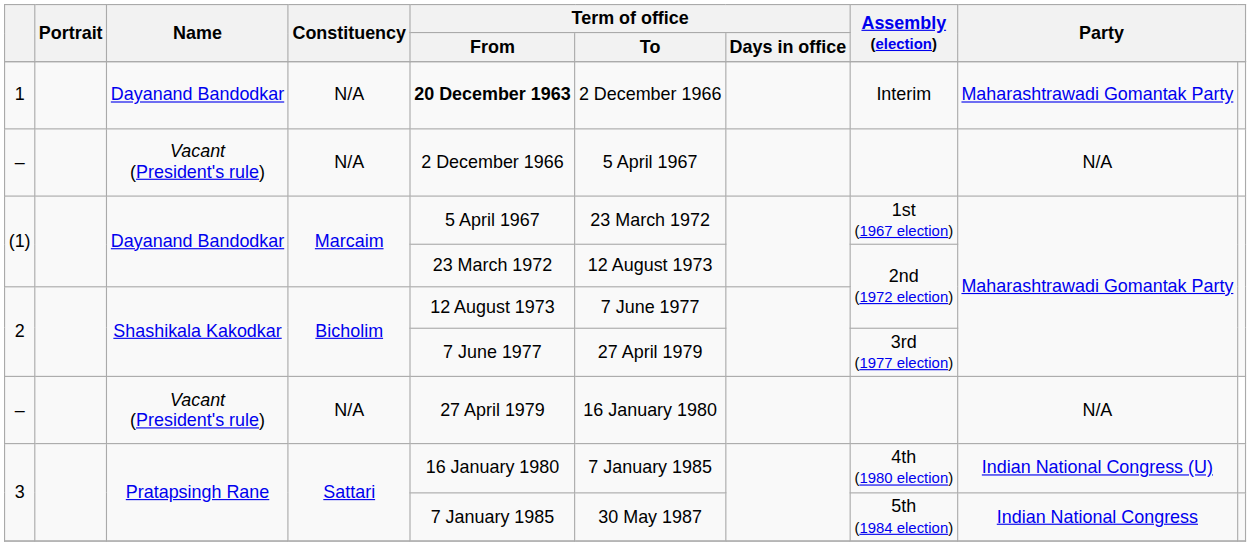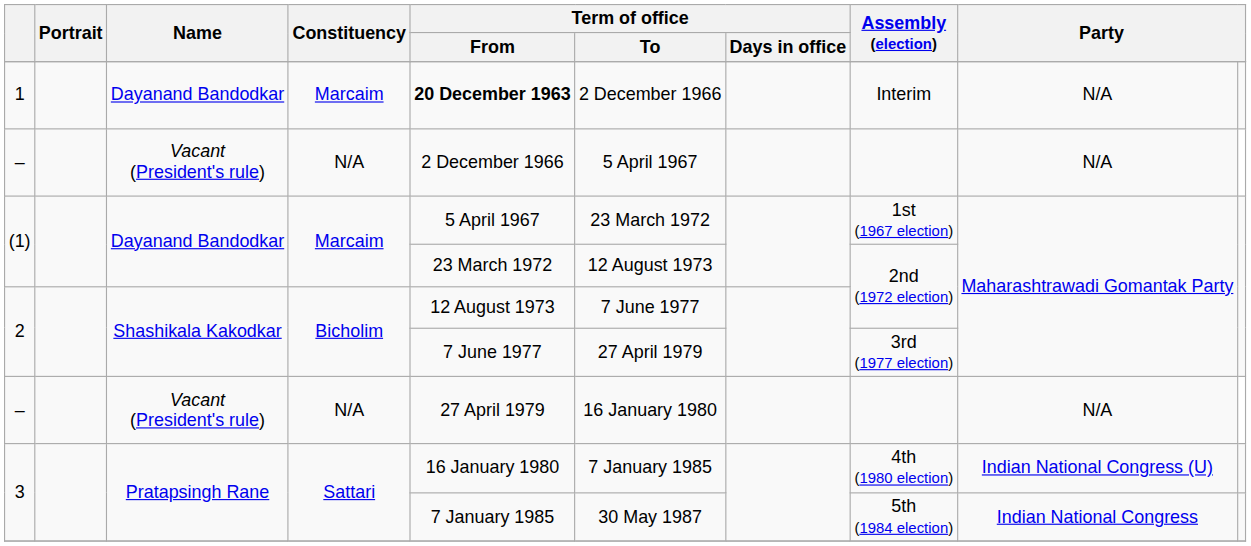1 | Constituency: N/A -> Marcaim
1 | column 9: Maharashtrawadi Gomantak Party -> N/A
